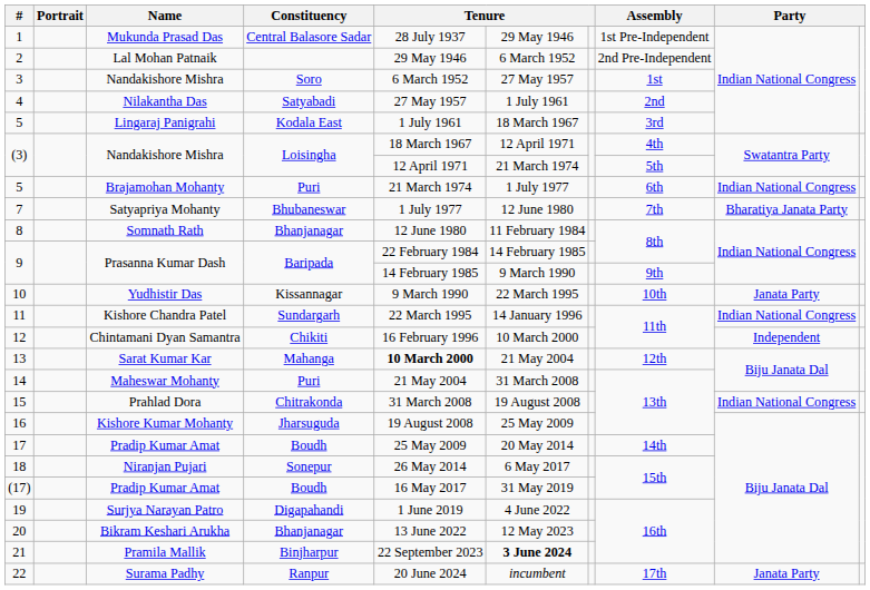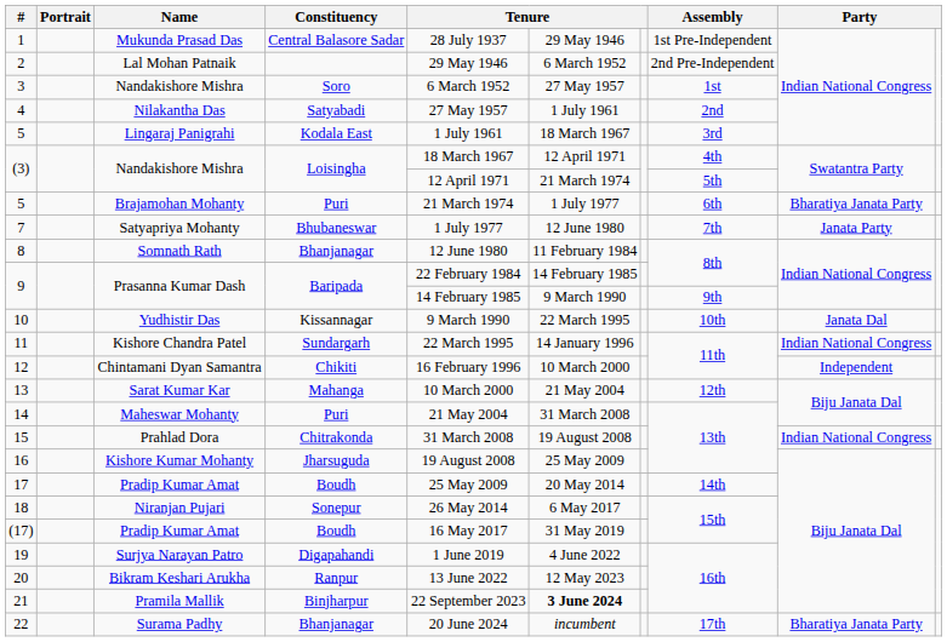5 / Brajamohan Mohanty | column 9: Indian National Congress -> Bharatiya Janata Party
7 | column 9: Bharatiya Janata Party -> Janata Party
10 | column 9: Janata Party -> Janata Dal
13 | column 5: bold -> normal
20 | Constituency: Bhanjanagar -> Ranpur
22 | Constituency: Ranpur -> Bhanjanagar
22 | column 9: Janata Party -> Bharatiya Janata Party
